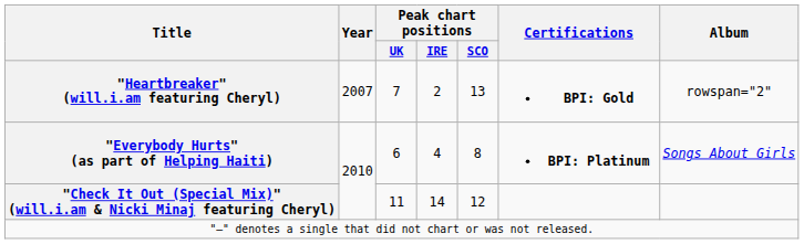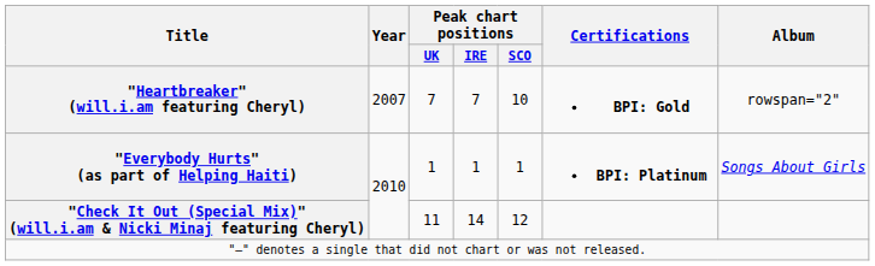"Heartbreaker" (will.i.am featuring Cheryl) | Peak chart positions / IRE: 2 -> 7
"Heartbreaker" (will.i.am featuring Cheryl) | Peak chart positions / SCO: 13 -> 10
"Everybody Hurts" (as part of Helping Haiti) | Peak chart positions / UK: 6 -> 1
"Everybody Hurts" (as part of Helping Haiti) | Peak chart positions / IRE: 4 -> 1
"Everybody Hurts" (as part of Helping Haiti) | Peak chart positions / SCO: 8 -> 1
